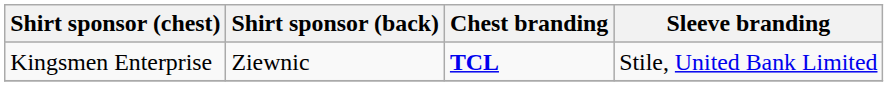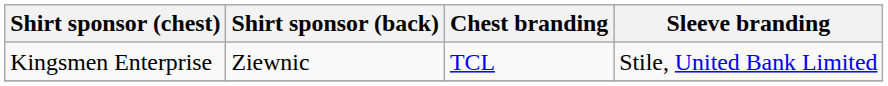Kingsmen Enterprise | Chest branding: bold -> normal
